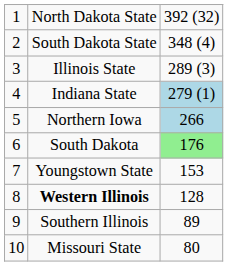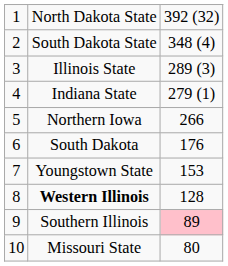Indiana State | column 3: lightblue background -> no background
Northern Iowa | column 3: lightblue background -> no background
South Dakota | column 3: lightgreen background -> no background
Southern Illinois | column 3: no background -> pink background
